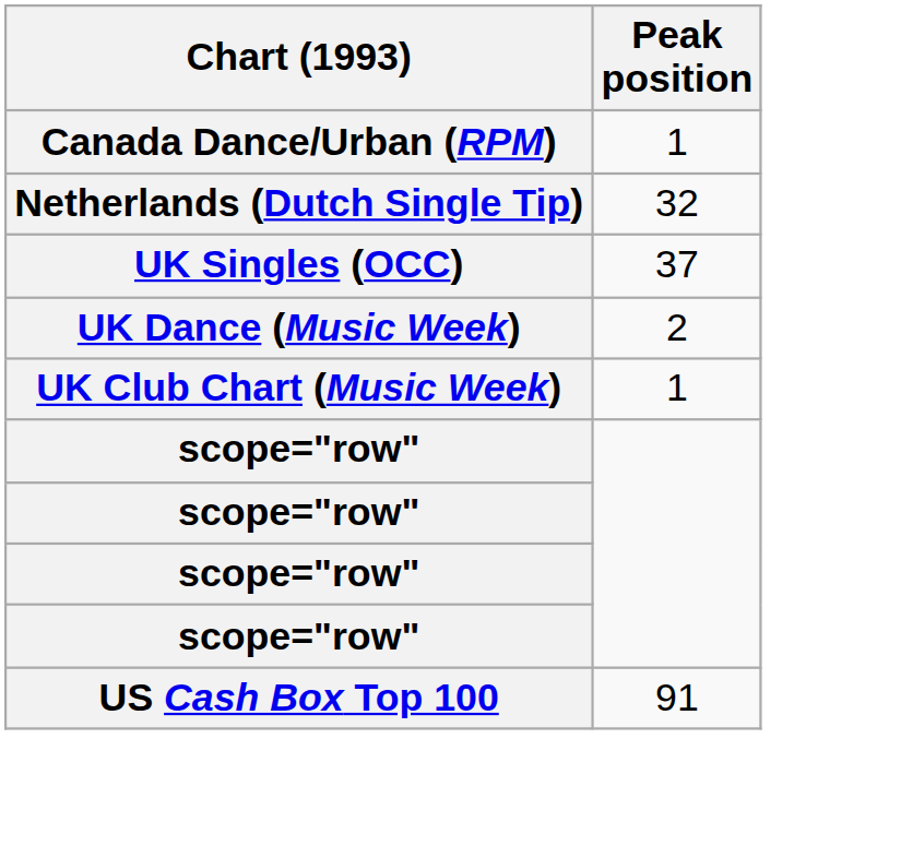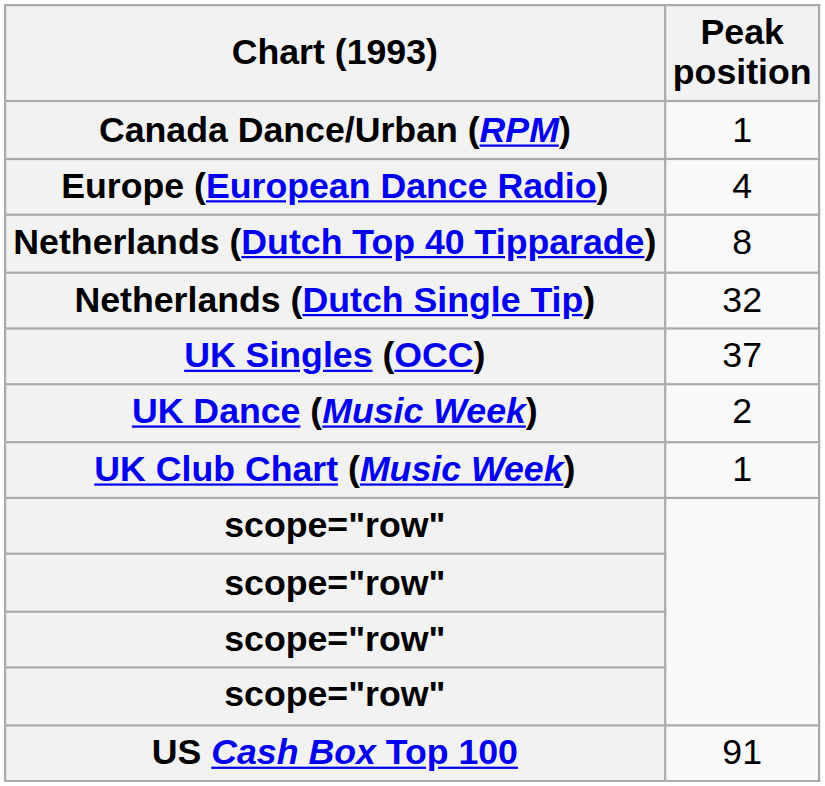+ row: Europe (European Dance Radio) | 4
+ row: Netherlands (Dutch Top 40 Tipparade) | 8
